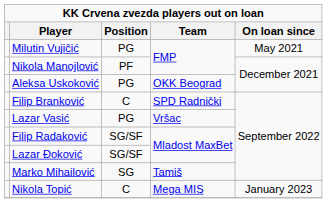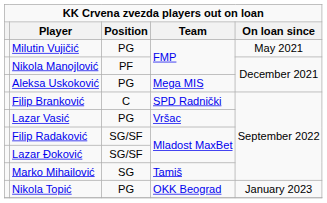Aleksa Uskoković | Team: OKK Beograd -> Mega MIS
Nikola Topić | Position: C -> PG
Nikola Topić | Team: Mega MIS -> OKK Beograd
